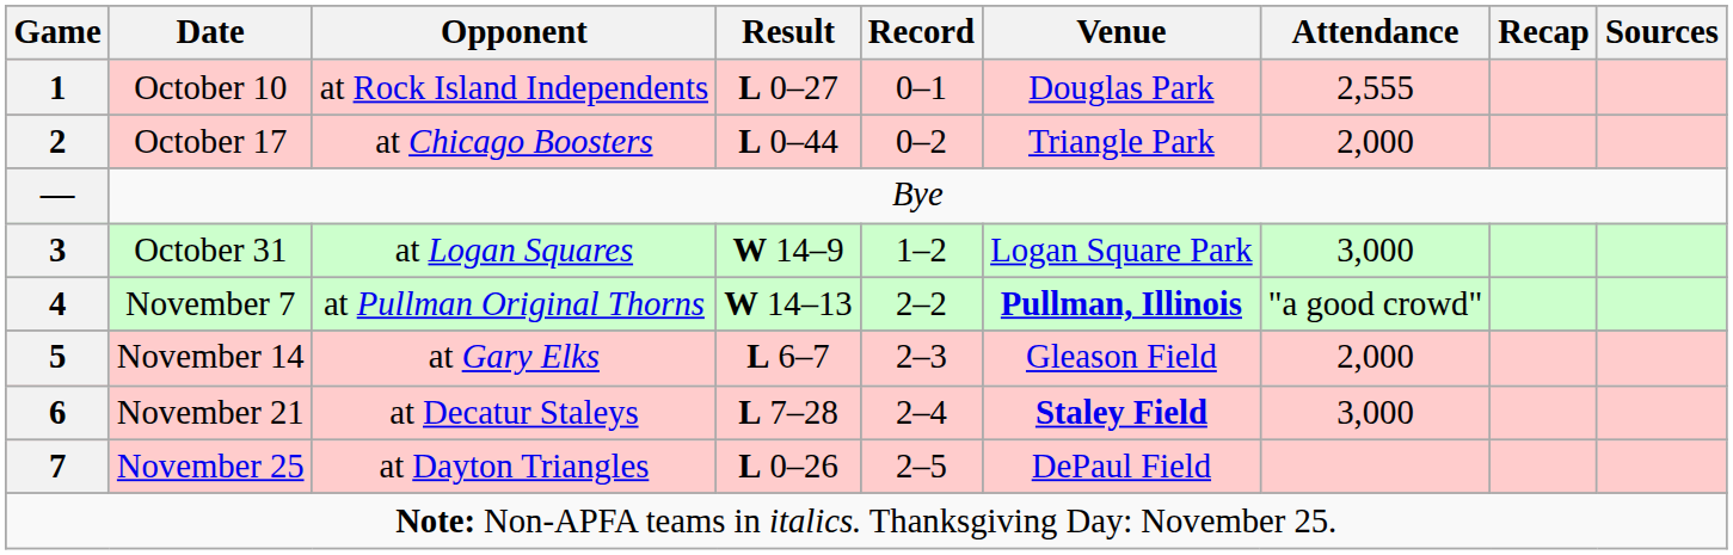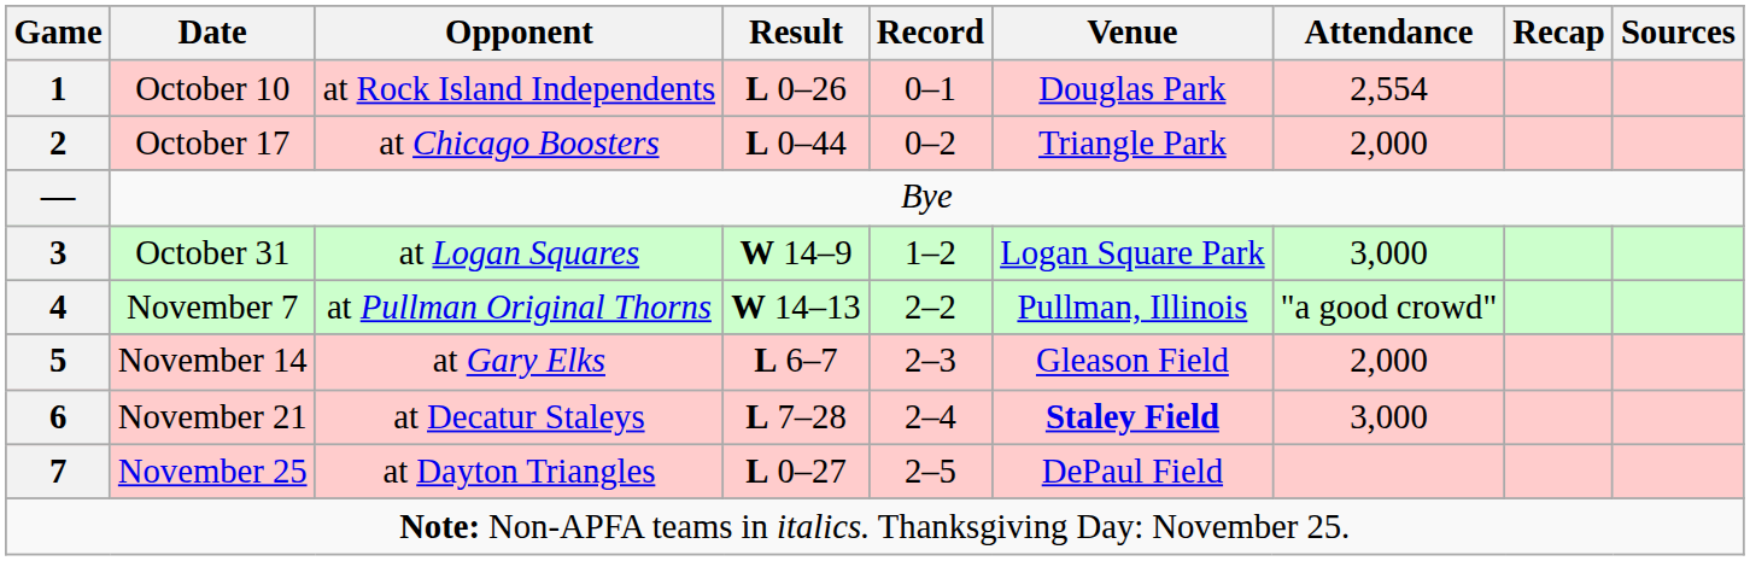October 10 | Result: L 0–27 -> L 0–26
October 10 | Attendance: 2,555 -> 2,554
November 7 | Venue: bold -> normal
November 25 | Result: L 0–26 -> L 0–27
